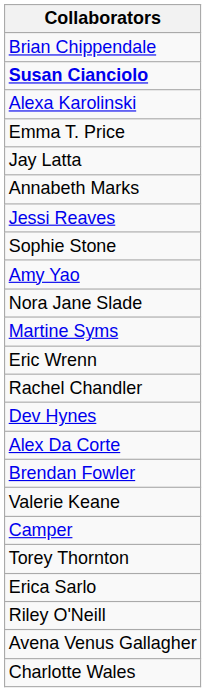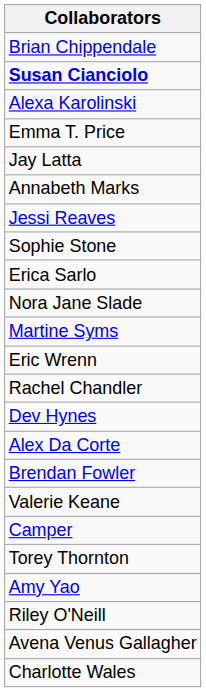row 10 | column 1: Amy Yao -> Erica Sarlo
row 21 | column 1: Erica Sarlo -> Amy Yao
